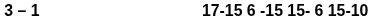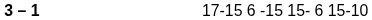row 1 | column 2: bold -> normal
